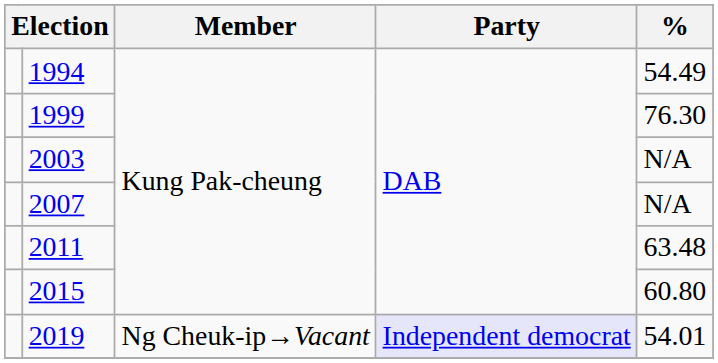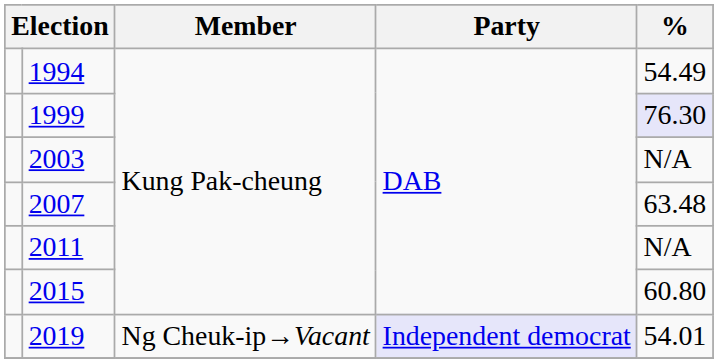1999 | %: no background -> lavender background
2007 | %: N/A -> 63.48
2011 | %: 63.48 -> N/A
